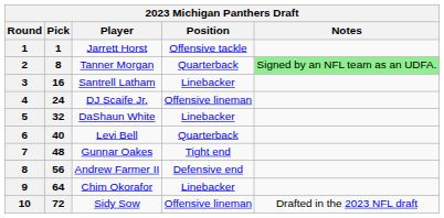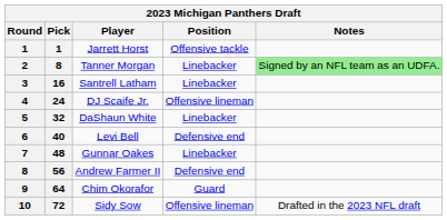Tanner Morgan | Position: Quarterback -> Linebacker
Levi Bell | Position: Quarterback -> Defensive end
Gunnar Oakes | Position: Tight end -> Linebacker
Chim Okorafor | Position: Linebacker -> Guard
